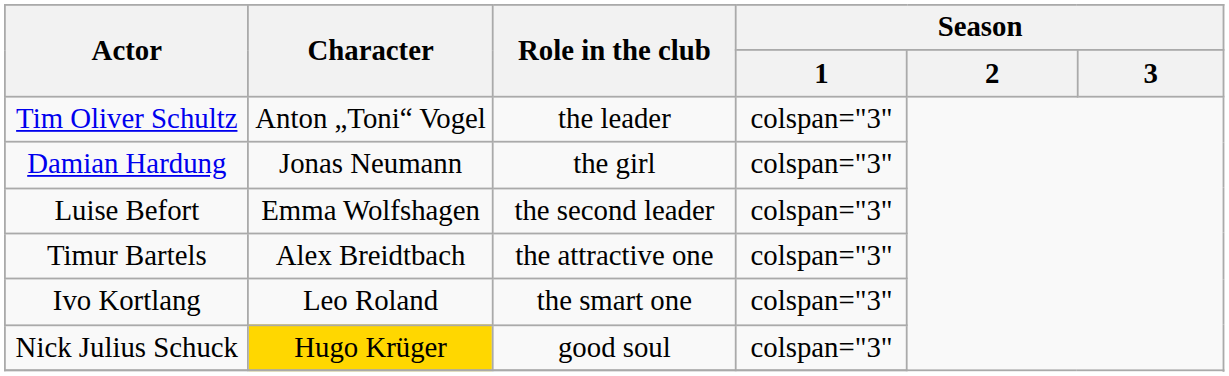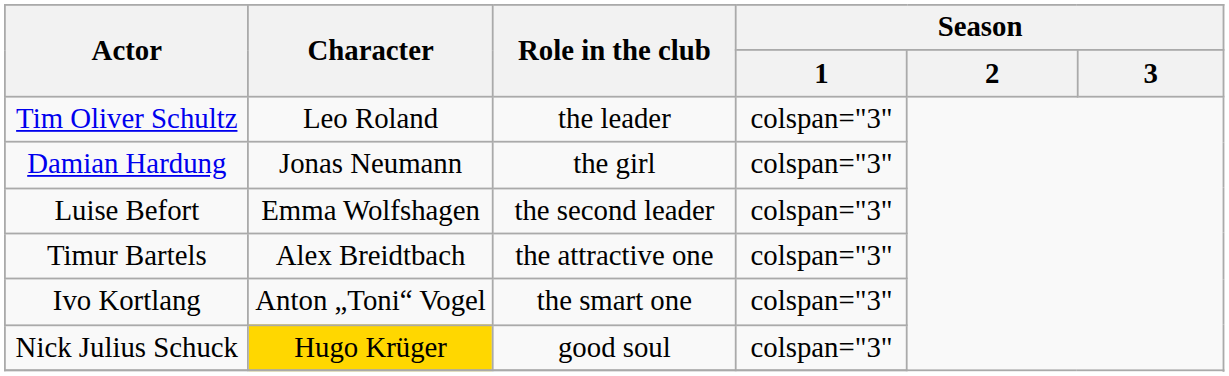Tim Oliver Schultz | Character: Anton „Toni“ Vogel -> Leo Roland
Ivo Kortlang | Character: Leo Roland -> Anton „Toni“ Vogel
